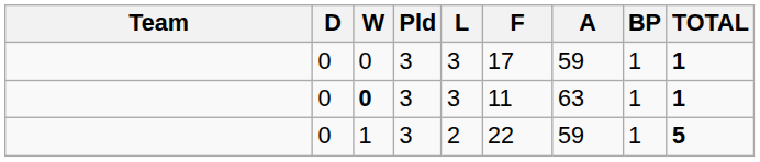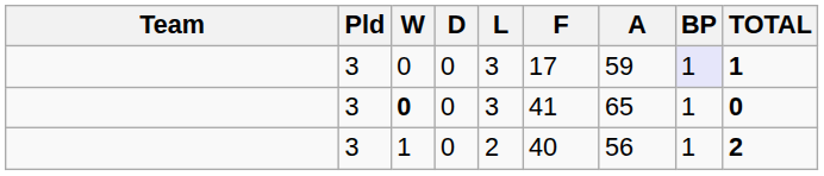columns swapped: Pld <-> D
row 2 | BP: no background -> lavender background
row 3 | F: 11 -> 41
row 3 | A: 63 -> 65
row 3 | TOTAL: 1 -> 0
row 4 | F: 22 -> 40
row 4 | A: 59 -> 56
row 4 | TOTAL: 5 -> 2
